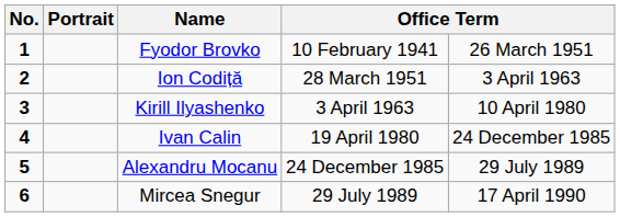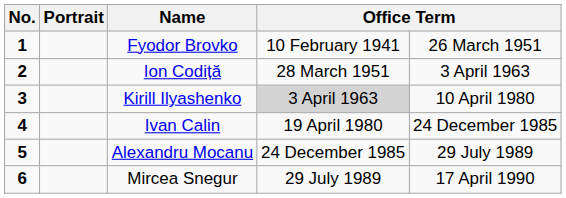Kirill Ilyashenko | column 4: no background -> lightgrey background
